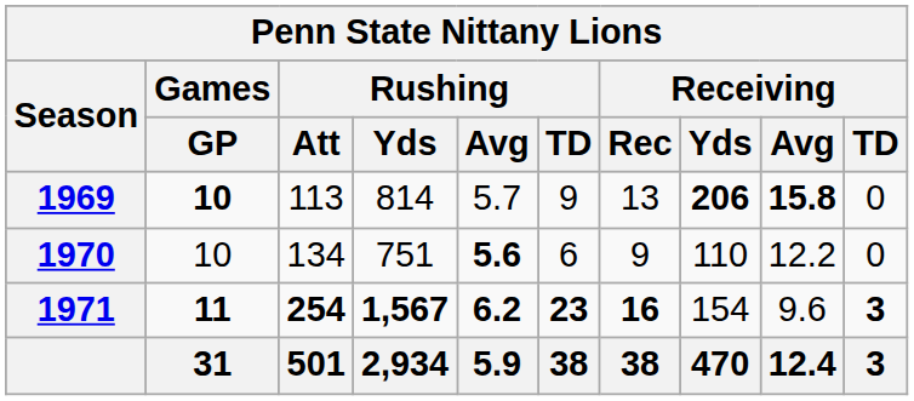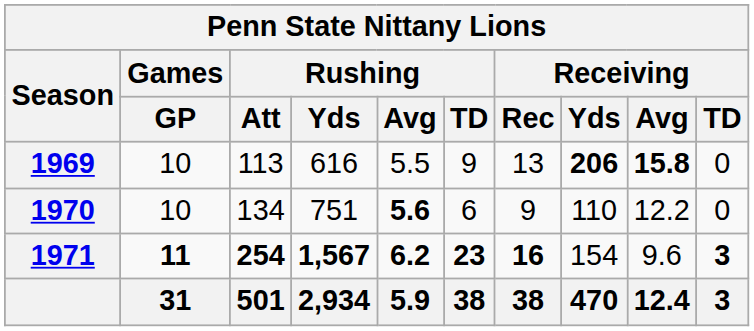1969 | Games / GP: bold -> normal
1969 | Rushing / Yds: 814 -> 616
1969 | Rushing / Avg: 5.7 -> 5.5
